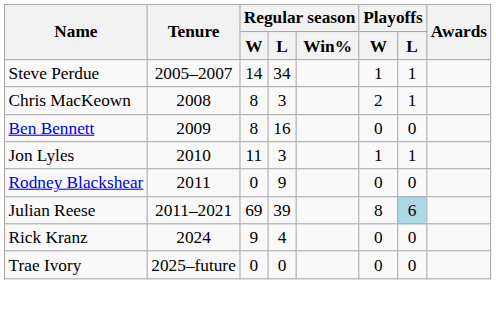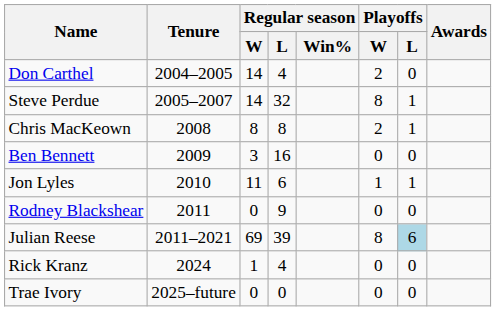+ row: Don Carthel | 2004–2005 | 14 | 4 | 2 | 0
Steve Perdue | Regular season / L: 34 -> 32
Steve Perdue | Playoffs / W: 1 -> 8
Chris MacKeown | Regular season / L: 3 -> 8
Ben Bennett | Regular season / W: 8 -> 3
Jon Lyles | Regular season / L: 3 -> 6
Rick Kranz | Regular season / W: 9 -> 1
